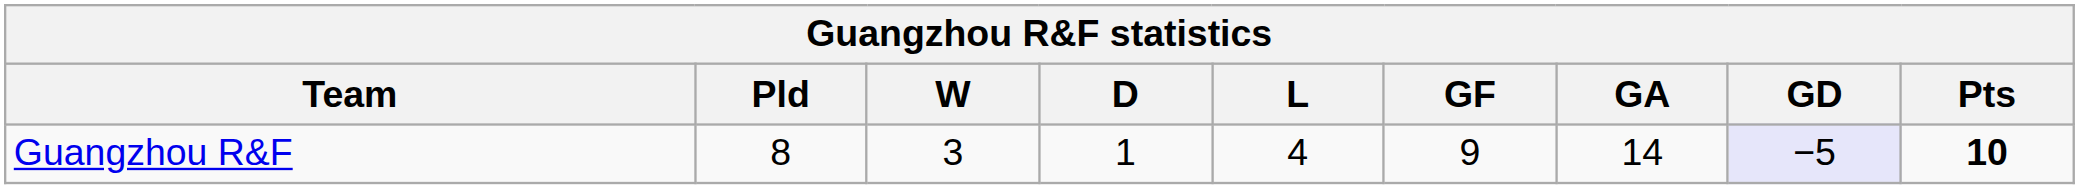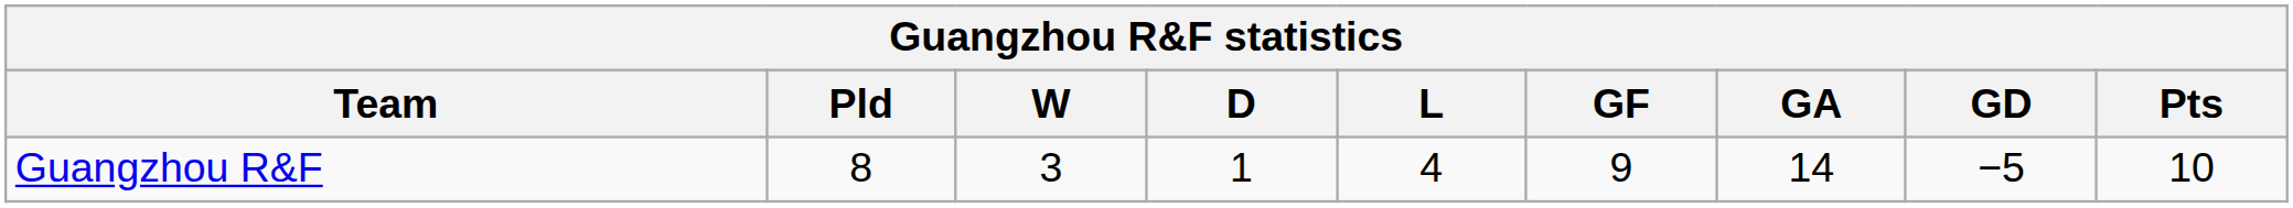Guangzhou R&F | GD: lavender background -> no background
Guangzhou R&F | Pts: bold -> normal
